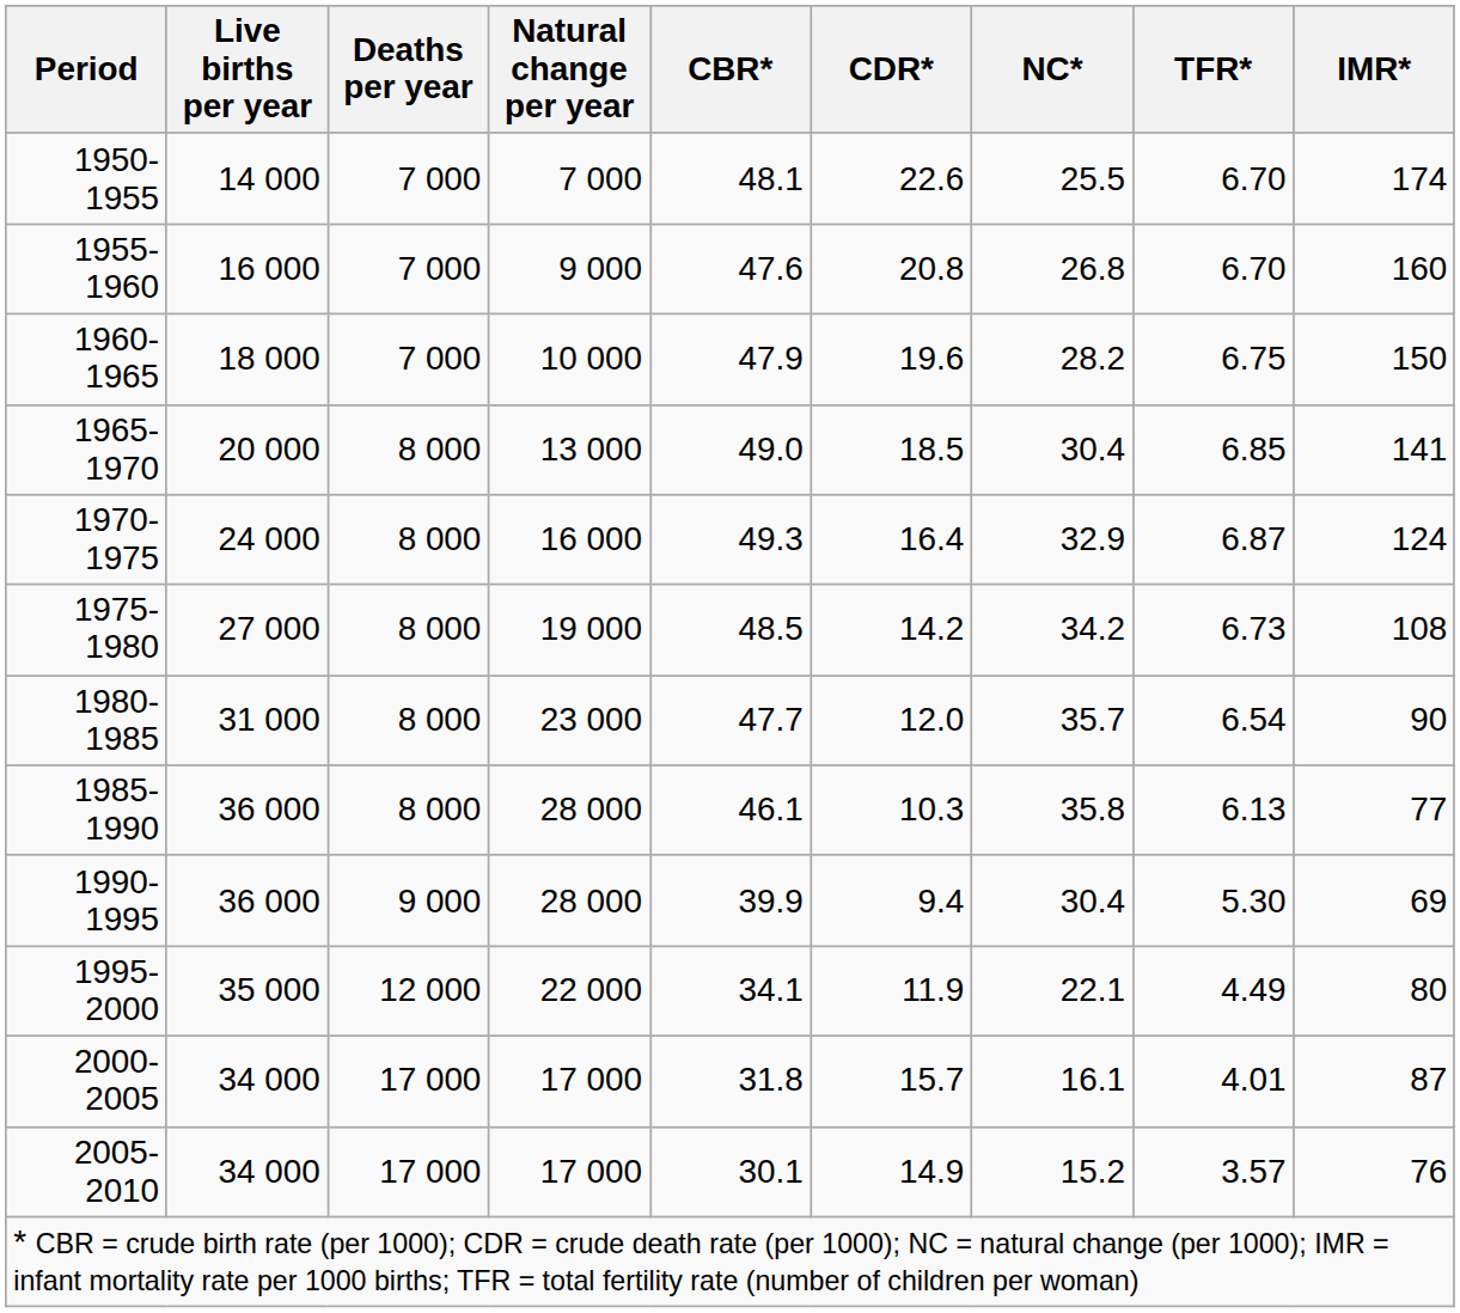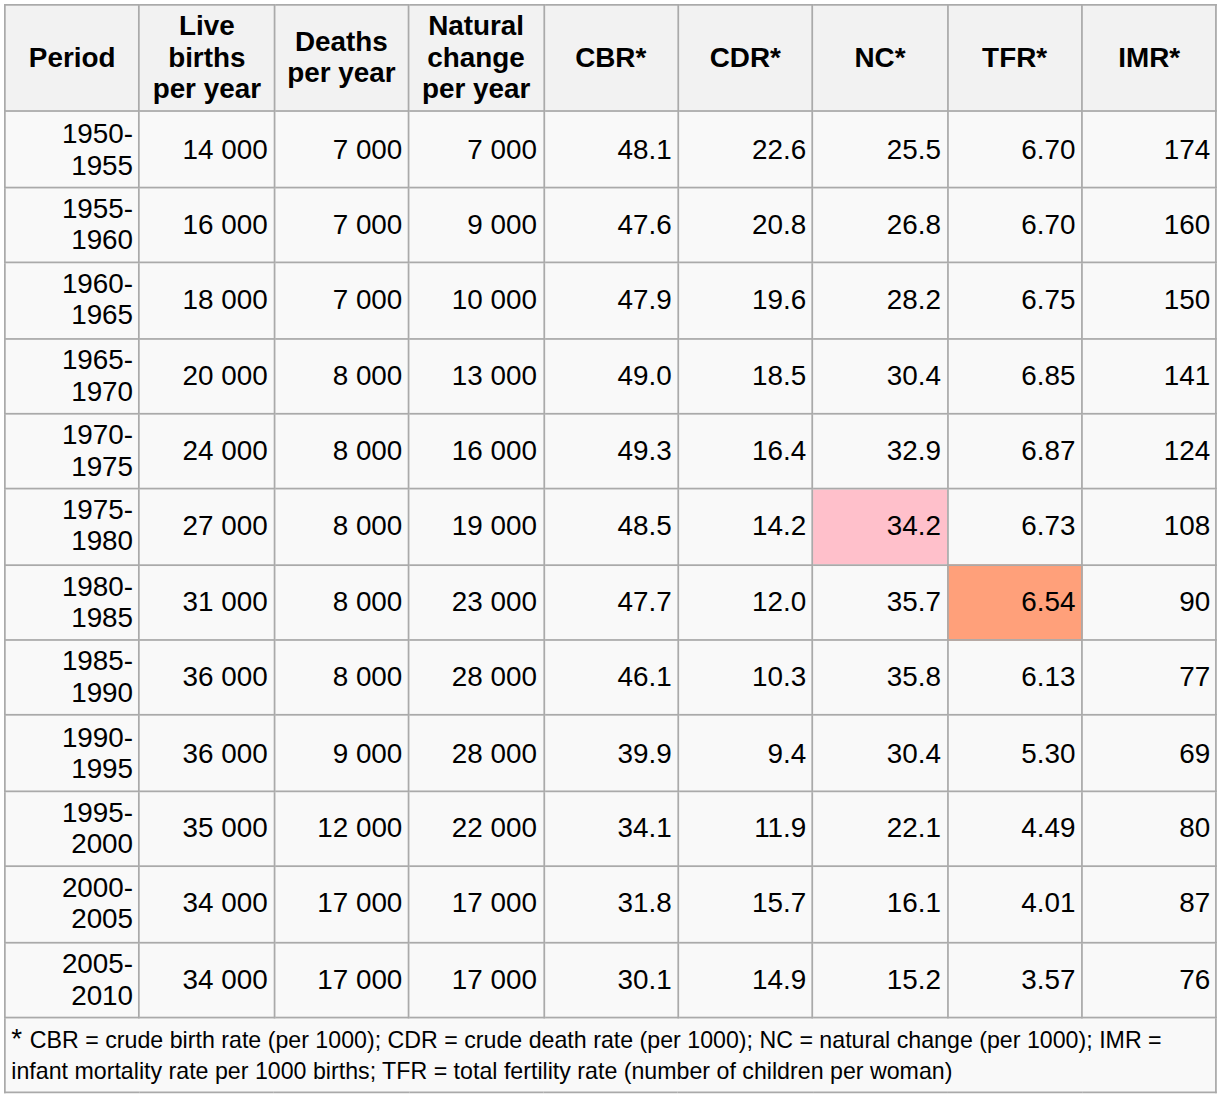1975-1980 | NC*: no background -> pink background
1980-1985 | TFR*: no background -> lightsalmon background
